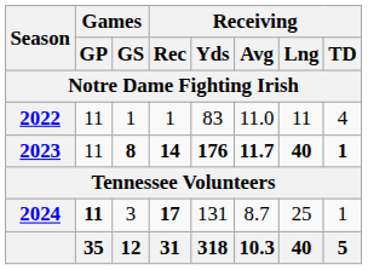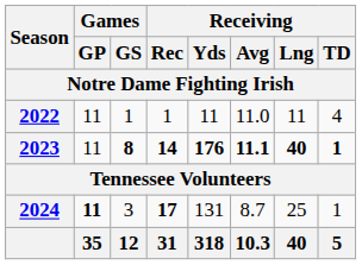2022 | Receiving / Yds: 83 -> 11
2023 | Receiving / Avg: 11.7 -> 11.1
